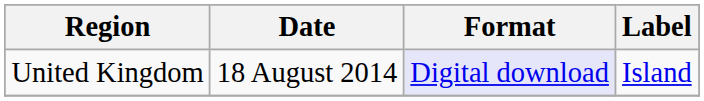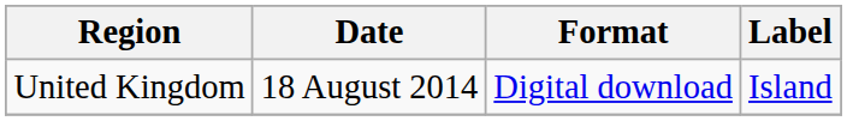United Kingdom | Format: lavender background -> no background
